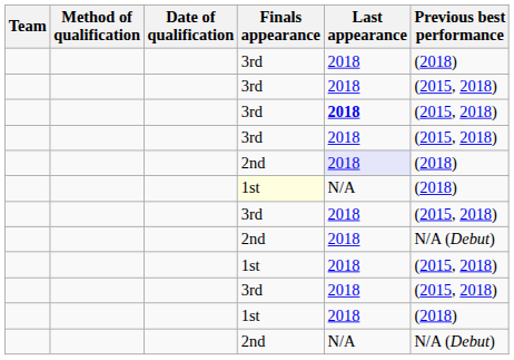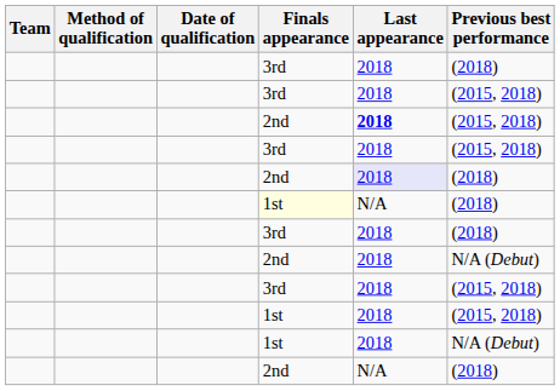row 4 | Finals appearance: 3rd -> 2nd
row 8 | Previous best performance: (2015, 2018) -> (2018)
row 10 | Finals appearance: 1st -> 3rd
row 11 | Finals appearance: 3rd -> 1st
row 12 | Previous best performance: (2018) -> N/A (Debut)
row 13 | Previous best performance: N/A (Debut) -> (2018)
